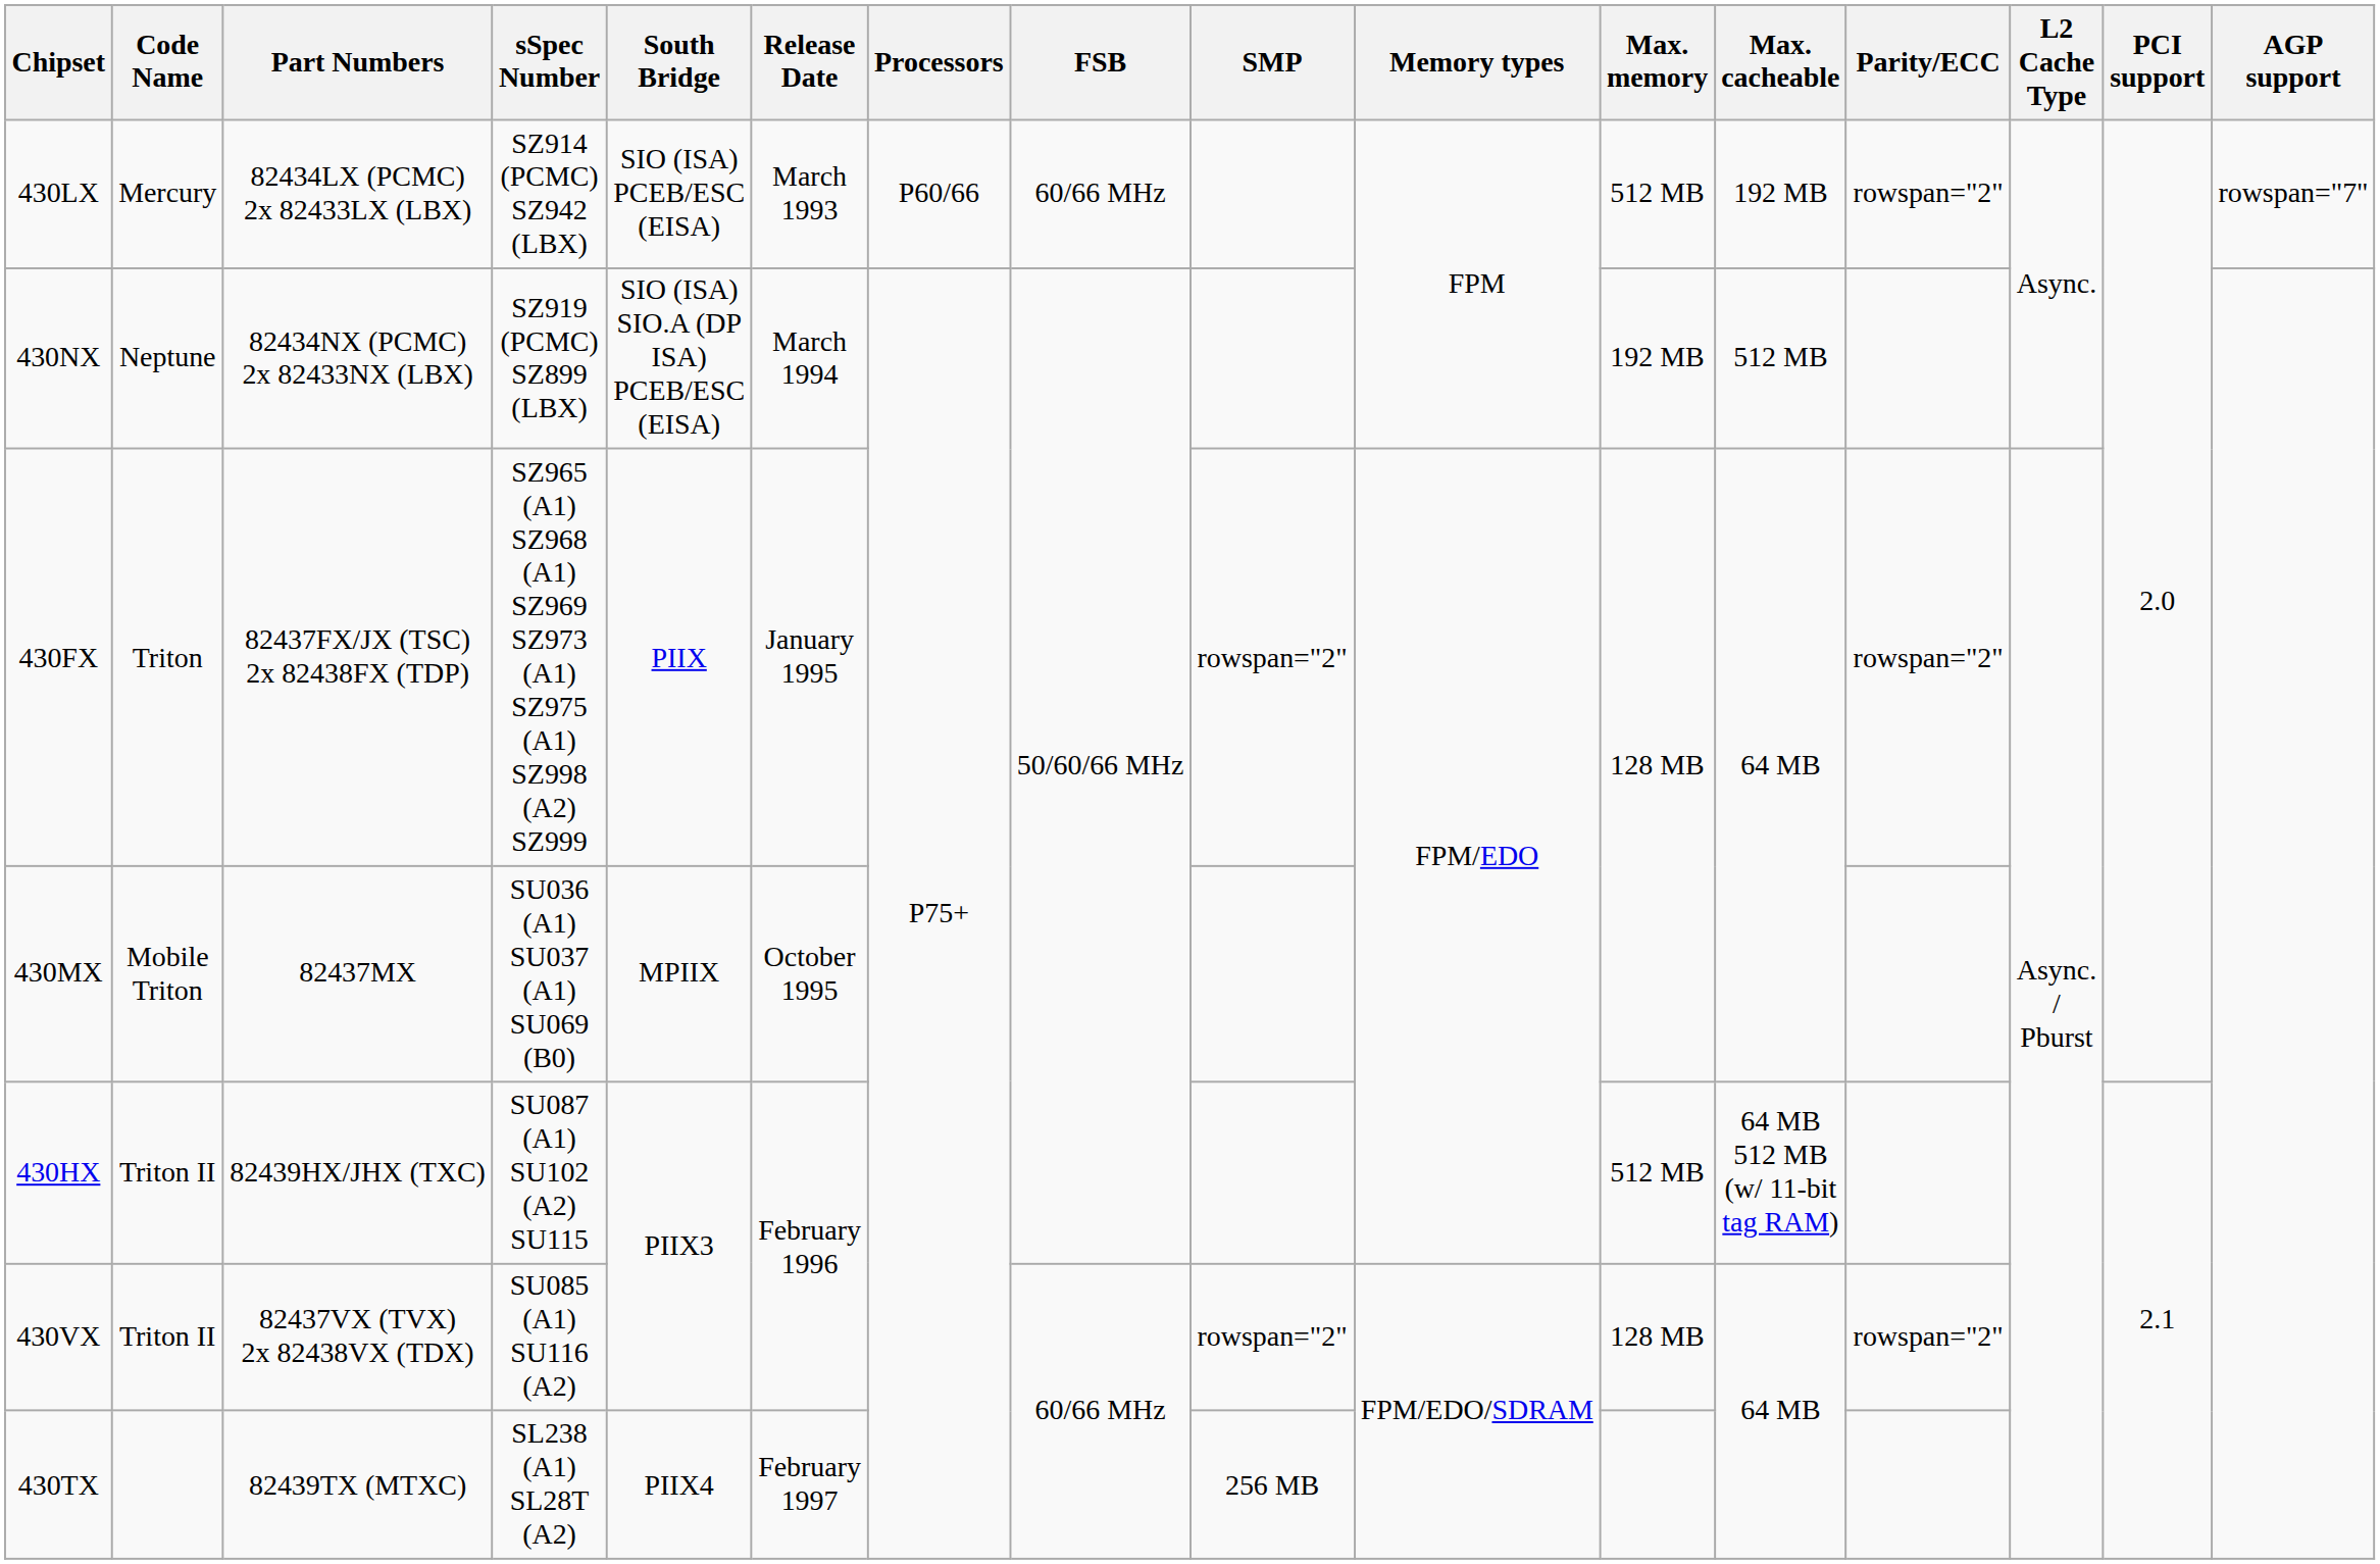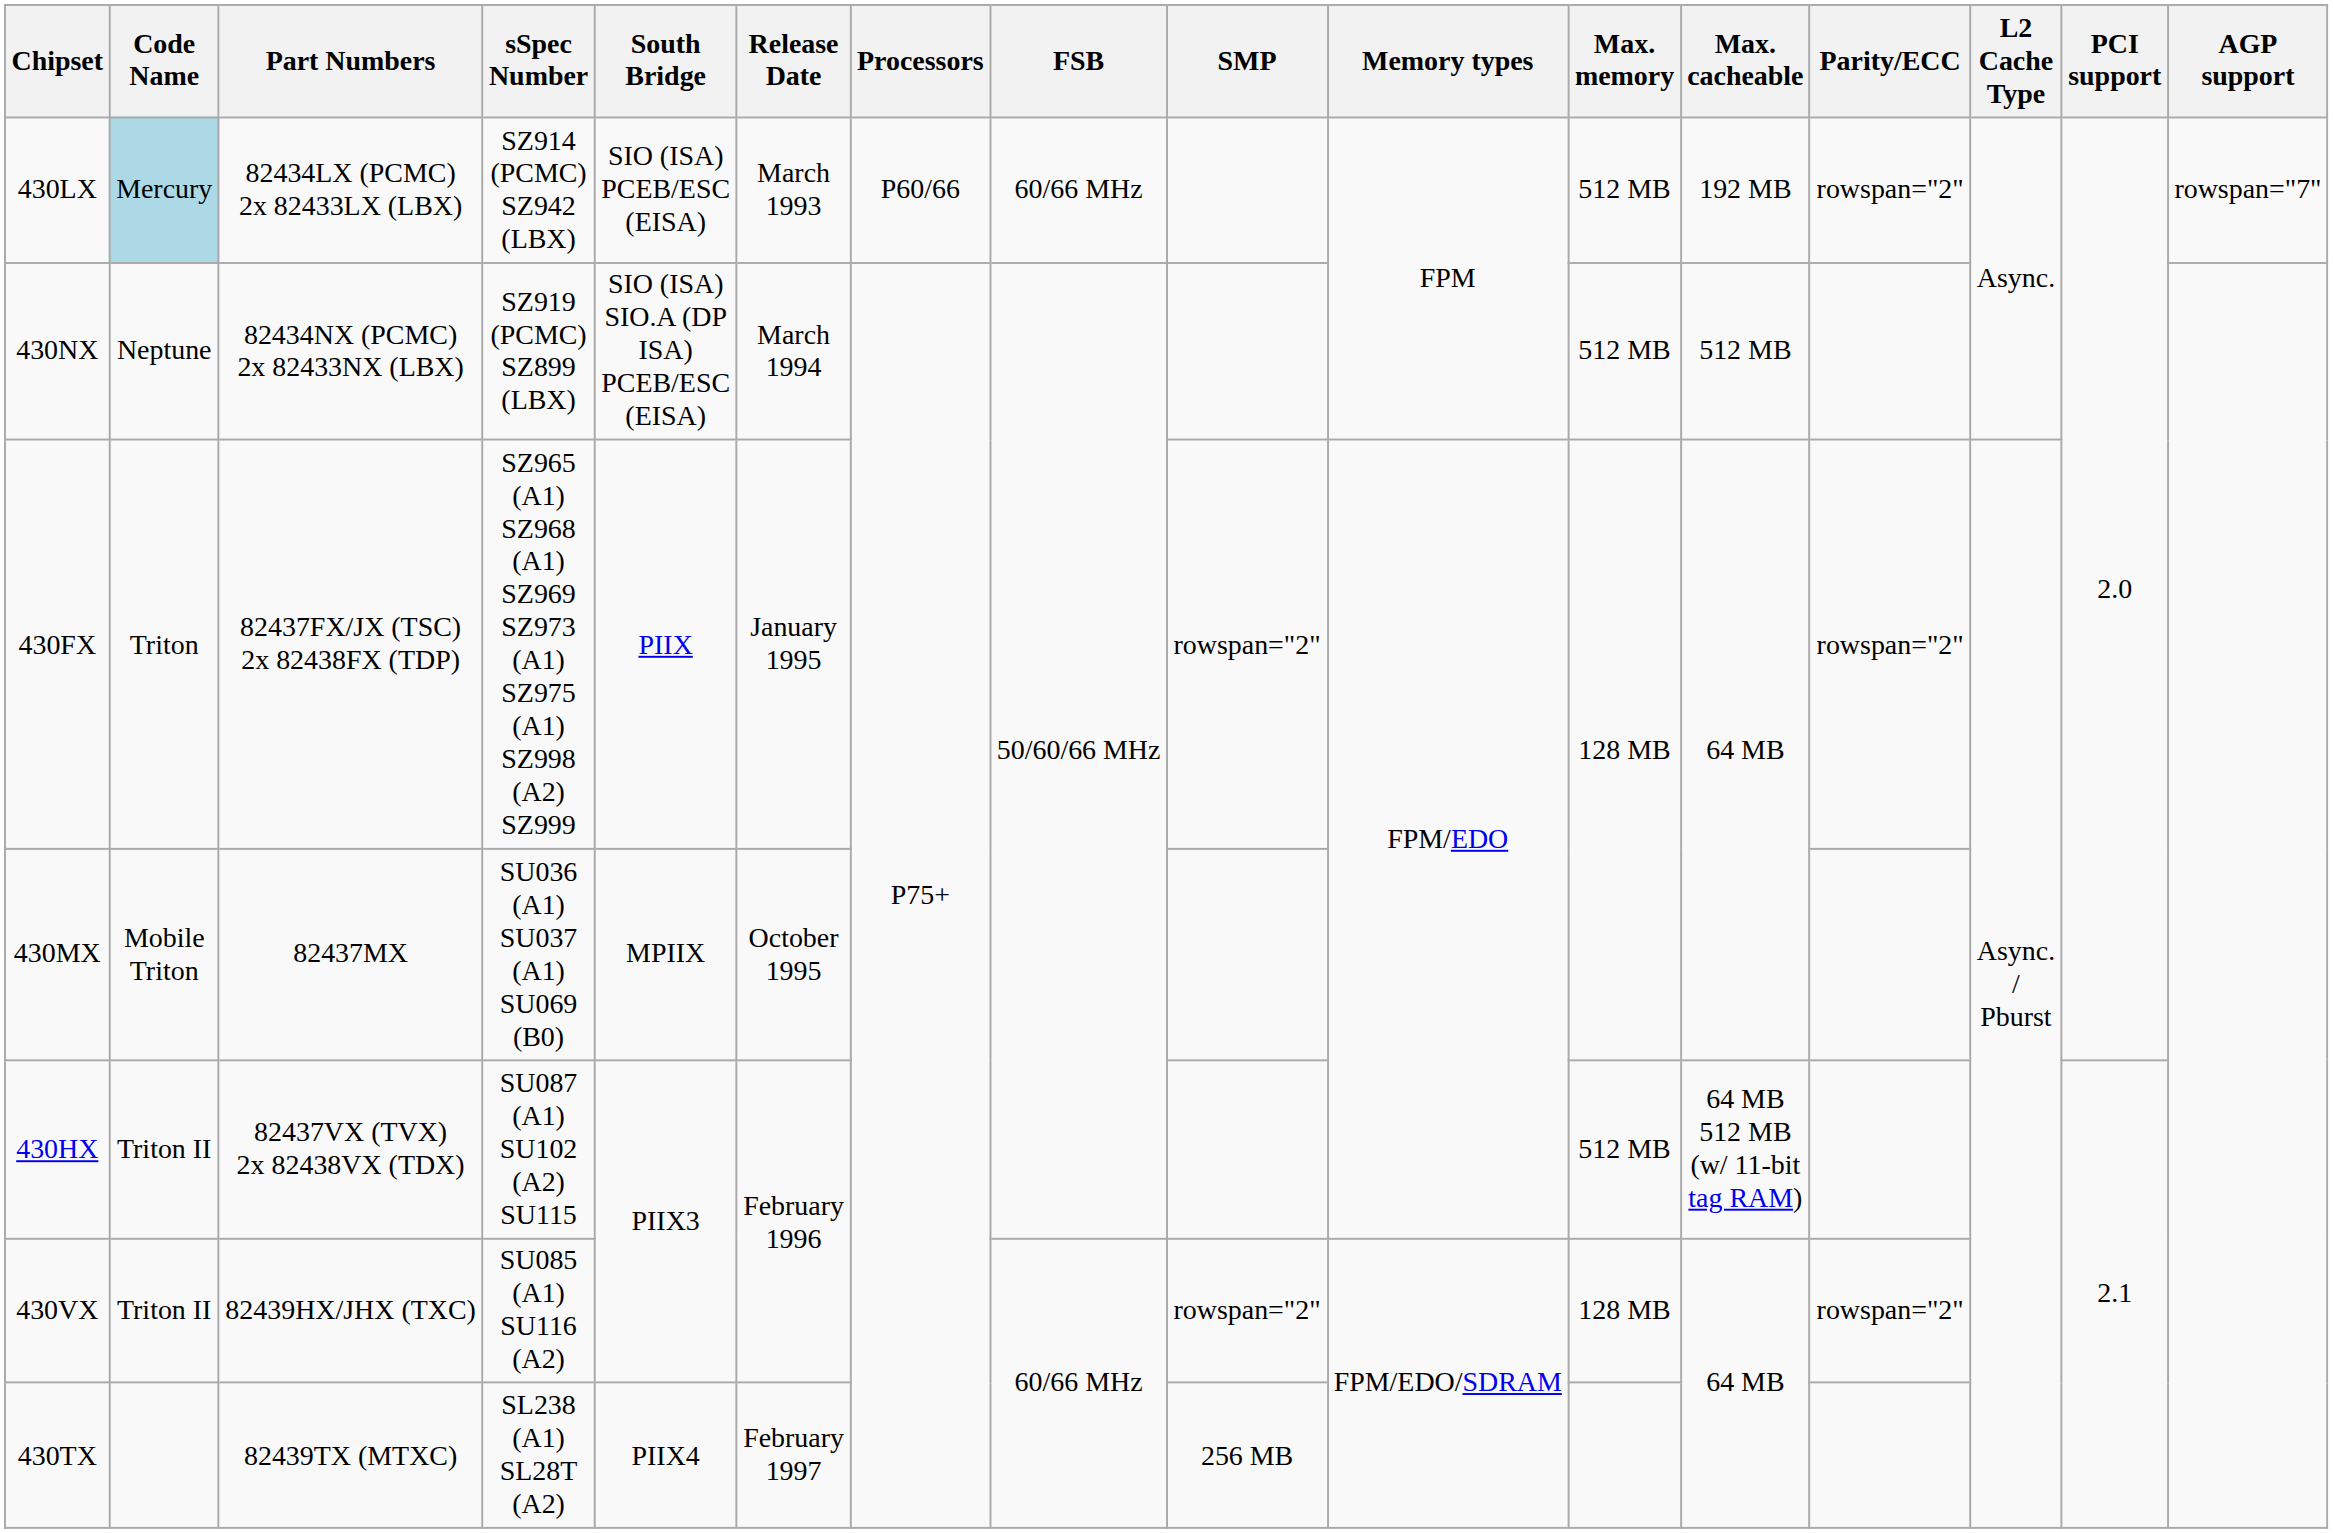430LX | Code Name: no background -> lightblue background
430NX | Max. memory: 192 MB -> 512 MB
430HX | Part Numbers: 82439HX/JHX (TXC) -> 82437VX (TVX) 2x 82438VX (TDX)
430VX | Part Numbers: 82437VX (TVX) 2x 82438VX (TDX) -> 82439HX/JHX (TXC)
